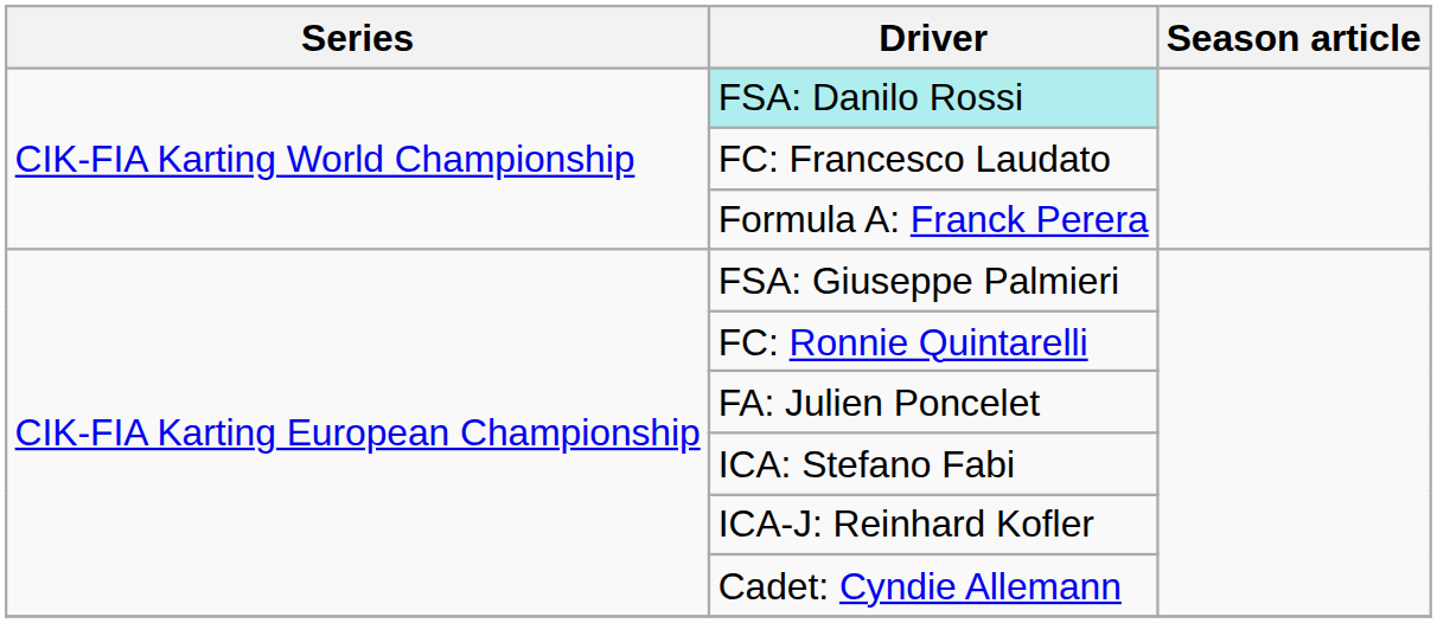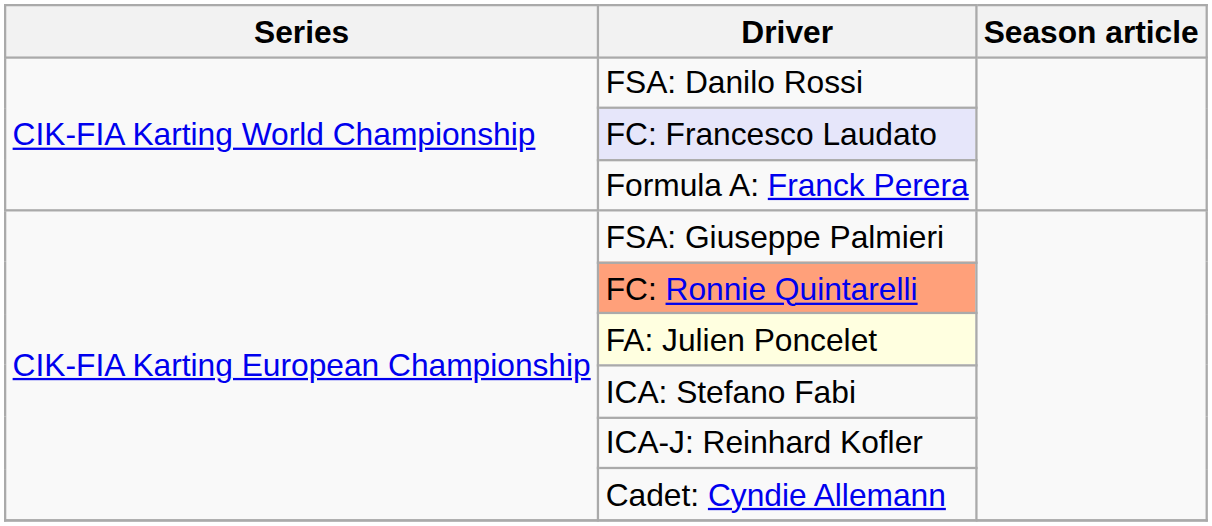FSA: Danilo Rossi | Driver: paleturquoise background -> no background
FC: Francesco Laudato | Driver: no background -> lavender background
FC: Ronnie Quintarelli | Driver: no background -> lightsalmon background
FA: Julien Poncelet | Driver: no background -> lightyellow background
